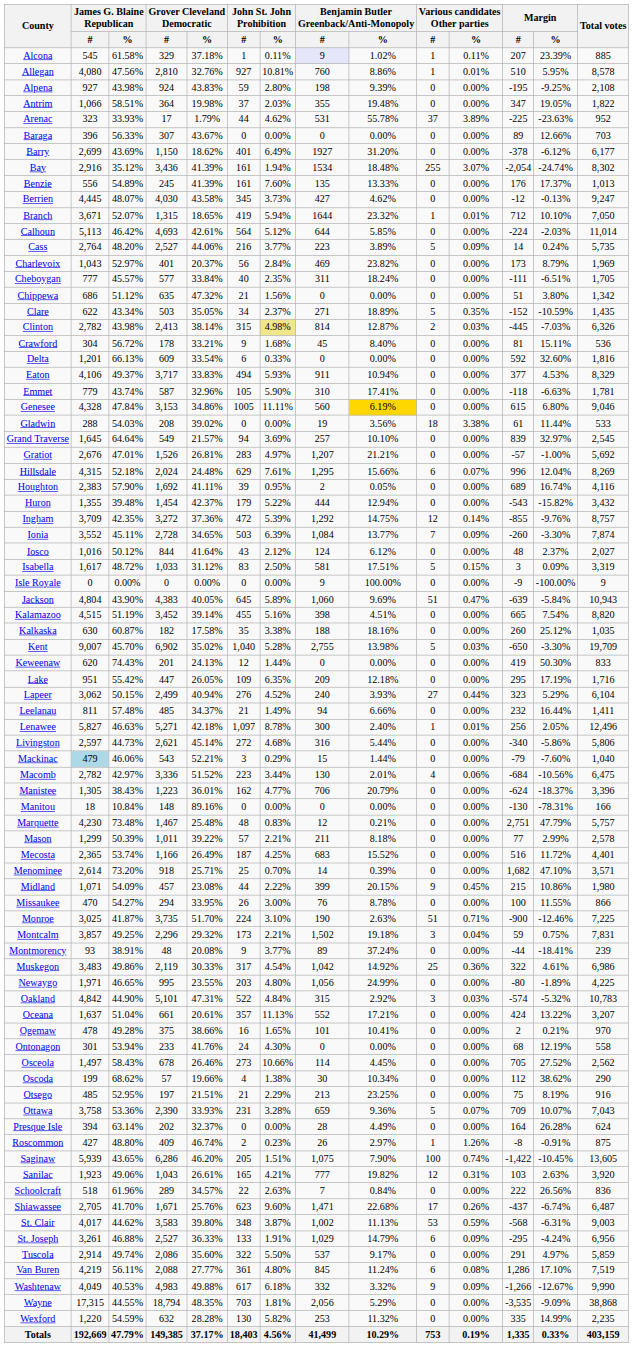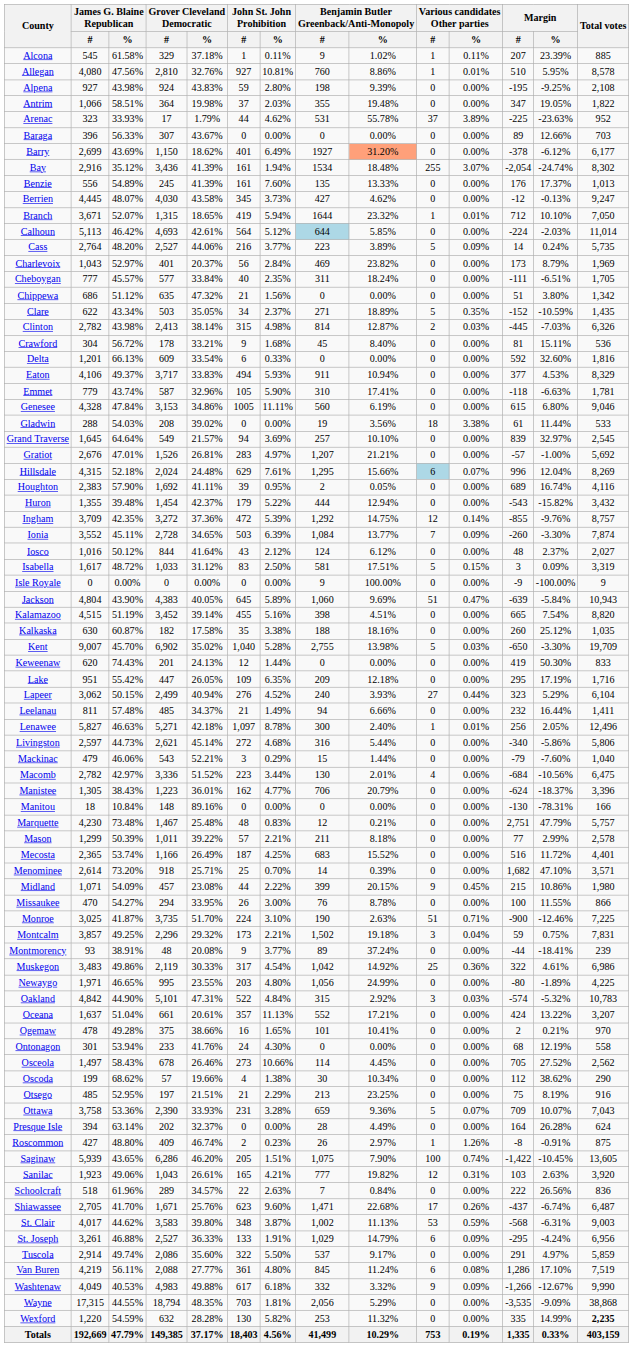Alcona | Benjamin Butler Greenback/Anti-Monopoly / #: lavender background -> no background
Barry | Benjamin Butler Greenback/Anti-Monopoly / %: no background -> lightsalmon background
Calhoun | Benjamin Butler Greenback/Anti-Monopoly / #: no background -> lightblue background
Clinton | John St. John Prohibition / %: khaki background -> no background
Genesee | Benjamin Butler Greenback/Anti-Monopoly / %: gold background -> no background
Hillsdale | Various candidates Other parties / #: no background -> lightblue background
Mackinac | James G. Blaine Republican / #: lightblue background -> no background
Wexford | Total votes: normal -> bold
